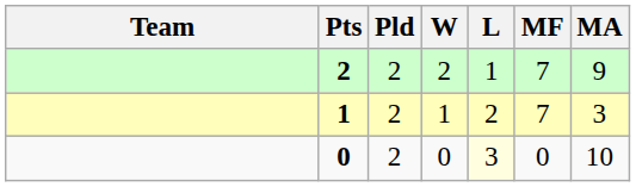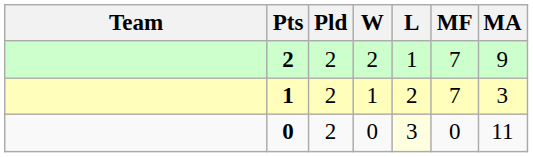row 4 | MA: 10 -> 11
